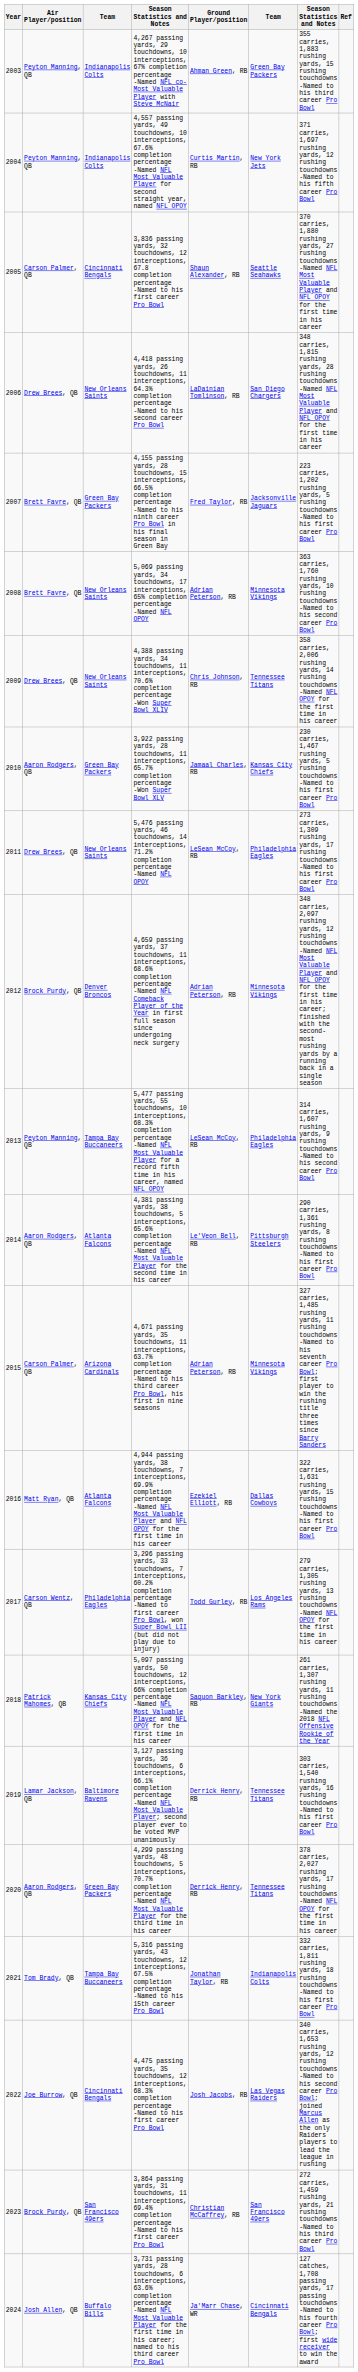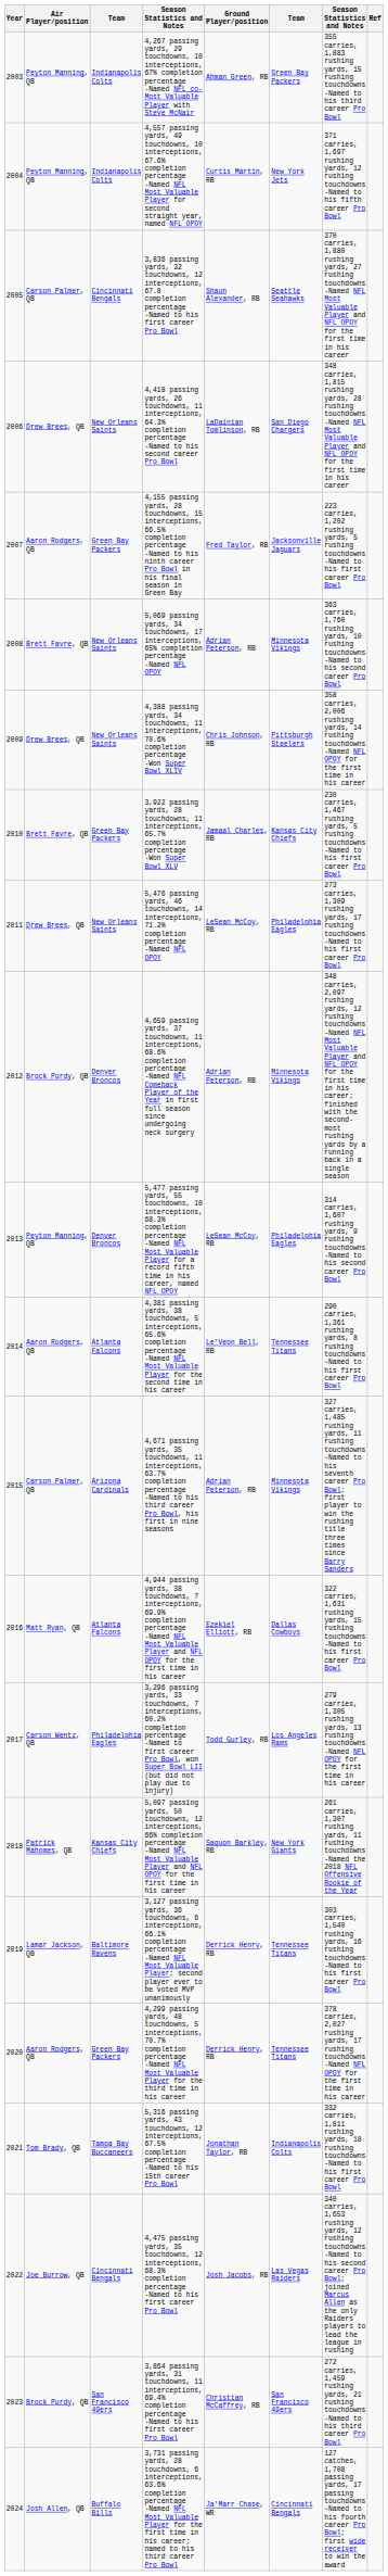row 6 | Air Player/position: Brett Favre, QB -> Aaron Rodgers, QB
row 8 | column 6: Tennessee Titans -> Pittsburgh Steelers
row 9 | Air Player/position: Aaron Rodgers, QB -> Brett Favre, QB
row 12 | column 3: Tampa Bay Buccaneers -> Denver Broncos
row 13 | column 6: Pittsburgh Steelers -> Tennessee Titans
